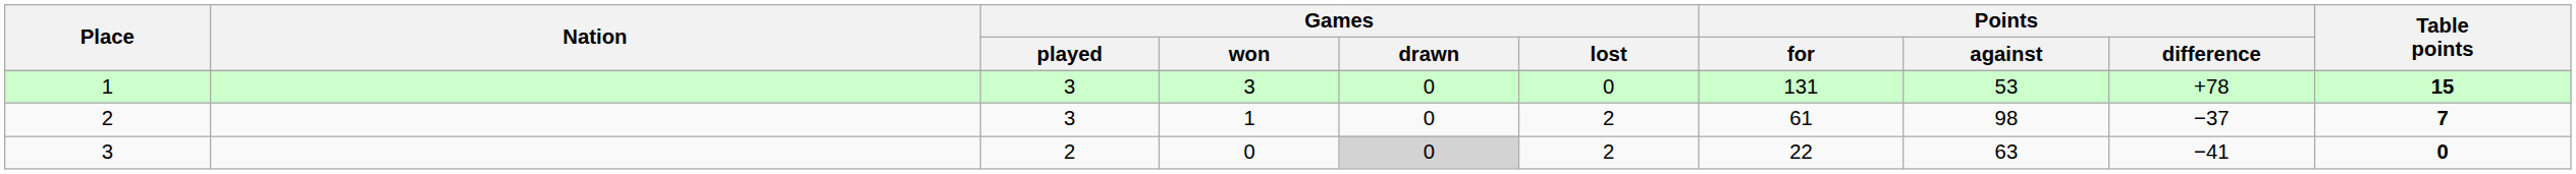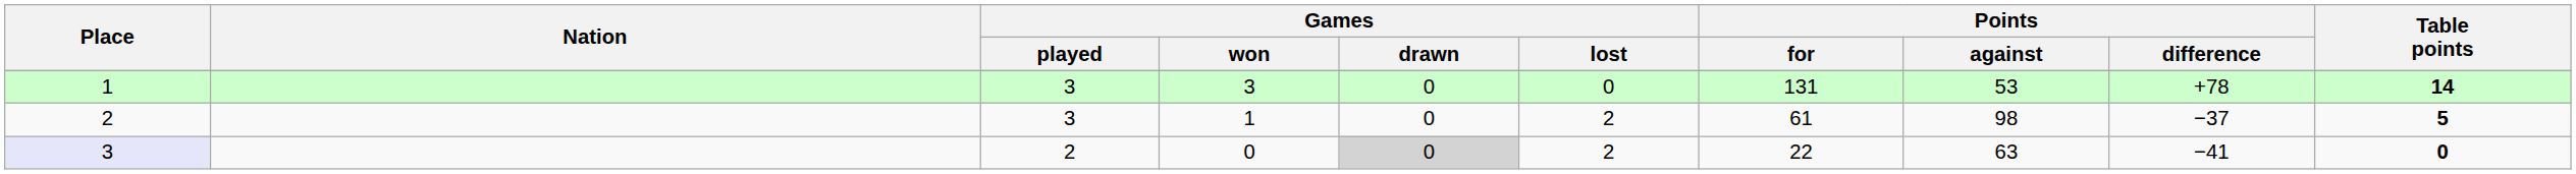row 3 | Table points: 15 -> 14
row 4 | Table points: 7 -> 5
row 5 | Place: no background -> lavender background
